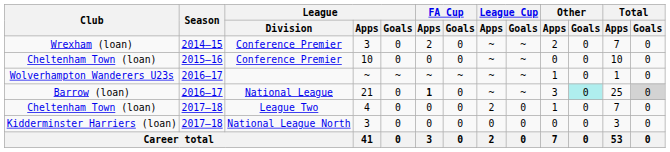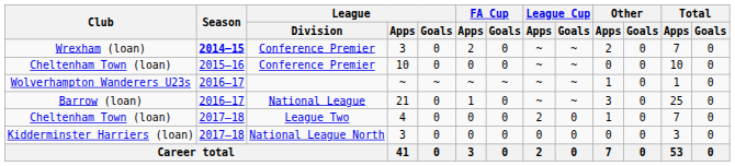Wrexham (loan) | Season: normal -> bold
Barrow (loan) | FA Cup / Apps: bold -> normal
Barrow (loan) | Other / Goals: paleturquoise background -> no background
Barrow (loan) | Total / Goals: lightgrey background -> no background
